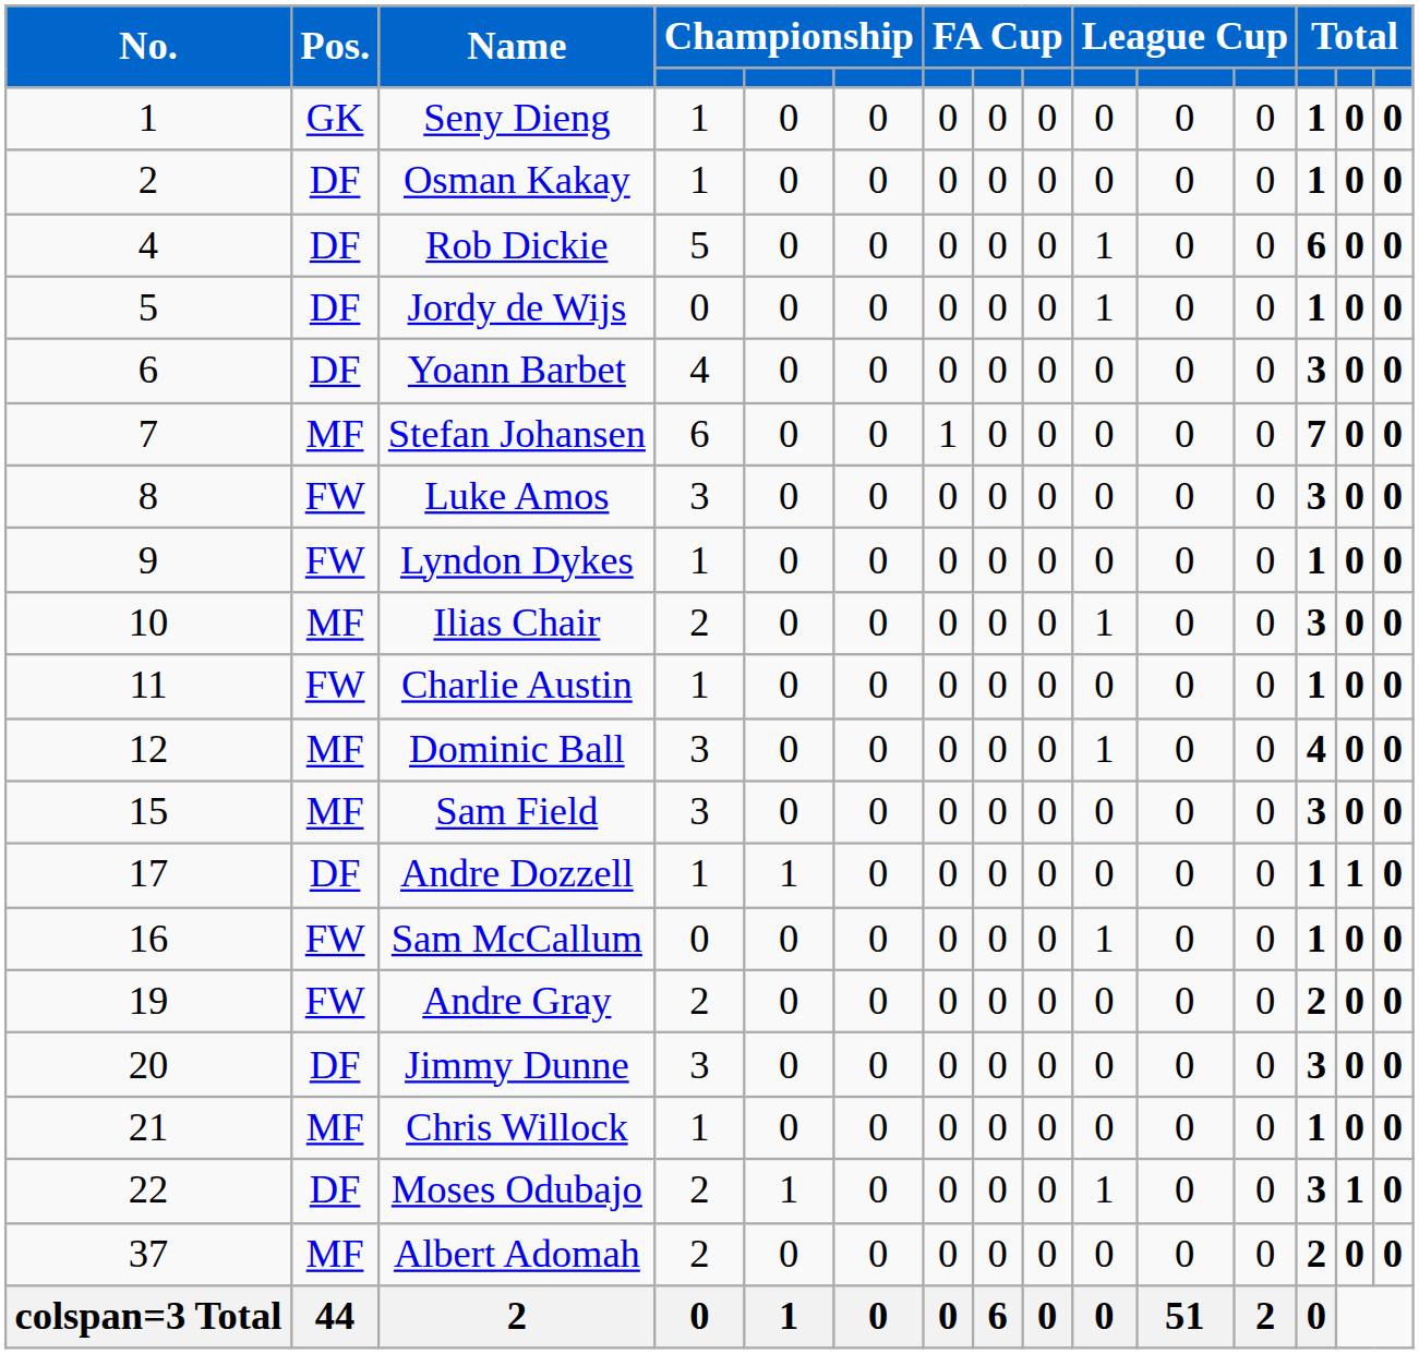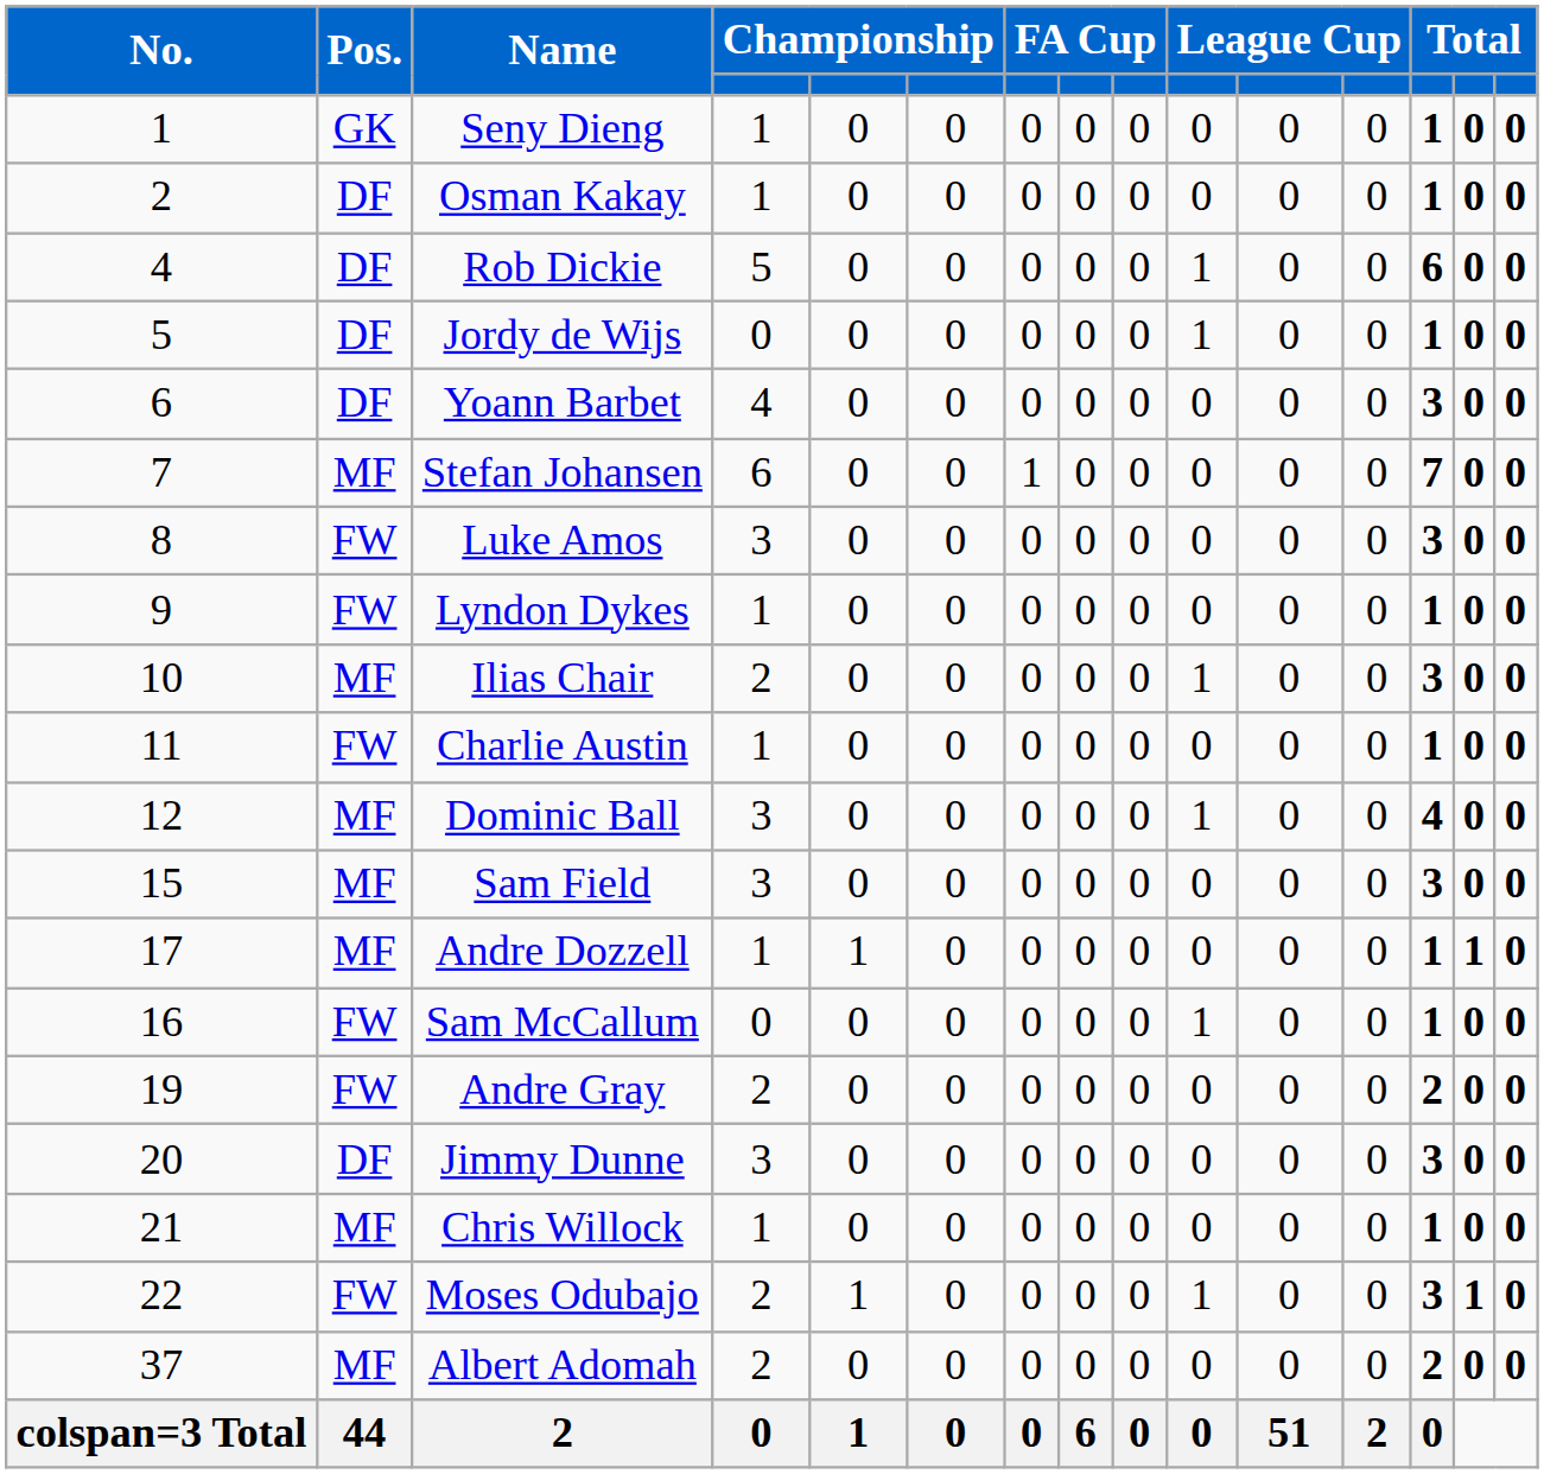Andre Dozzell | Pos.: DF -> MF
Moses Odubajo | Pos.: DF -> FW
